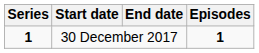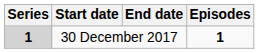30 December 2017 | Series: no background -> lightgrey background
